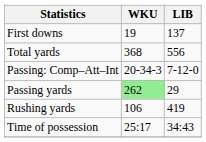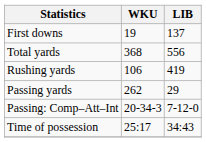rows swapped: Rushing yards <-> Passing: Comp–Att–Int
Passing yards | WKU: lightgreen background -> no background
